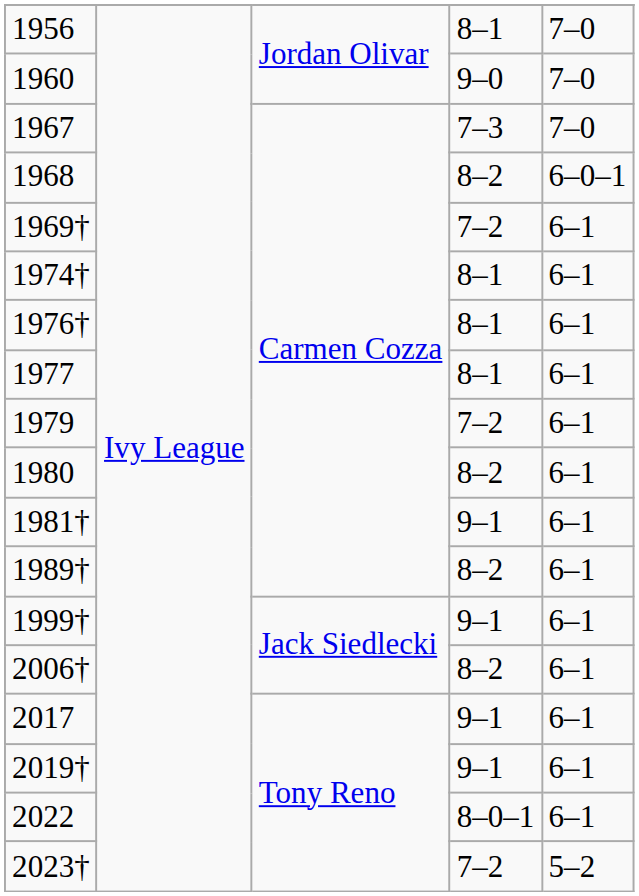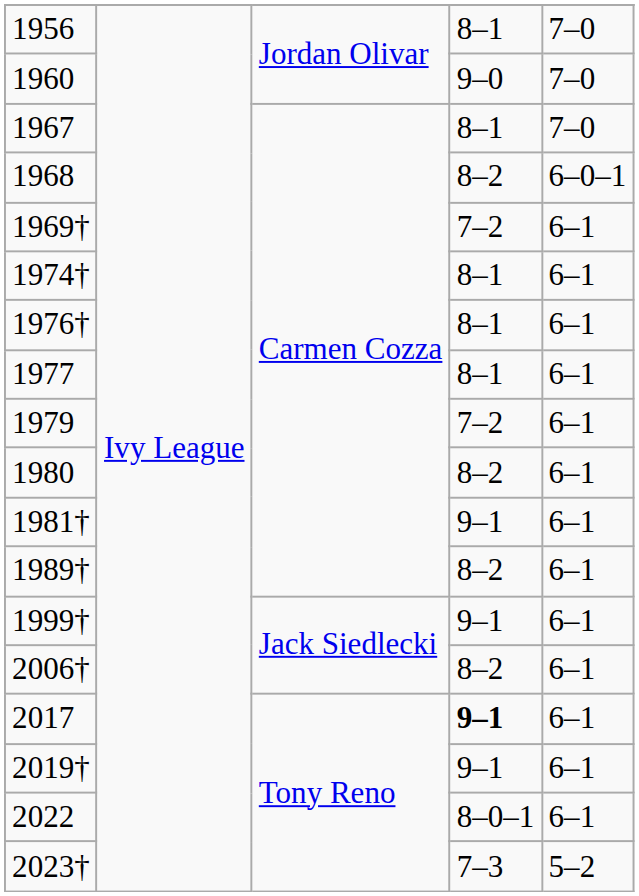1967 | column 4: 7–3 -> 8–1
2017 | column 4: normal -> bold
2023† | column 4: 7–2 -> 7–3
